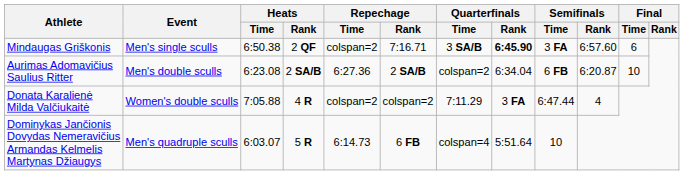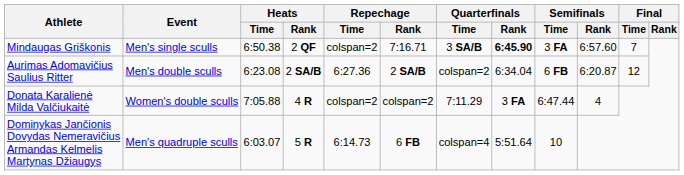Mindaugas Griškonis | Final / Time: 6 -> 7
Aurimas Adomavičius Saulius Ritter | Final / Time: 10 -> 12
